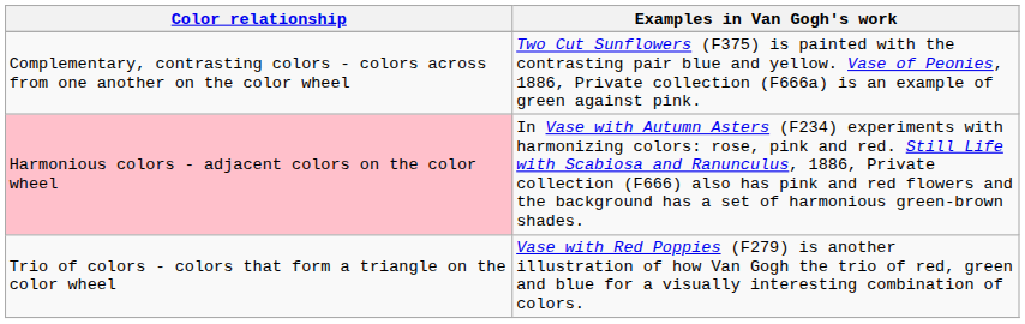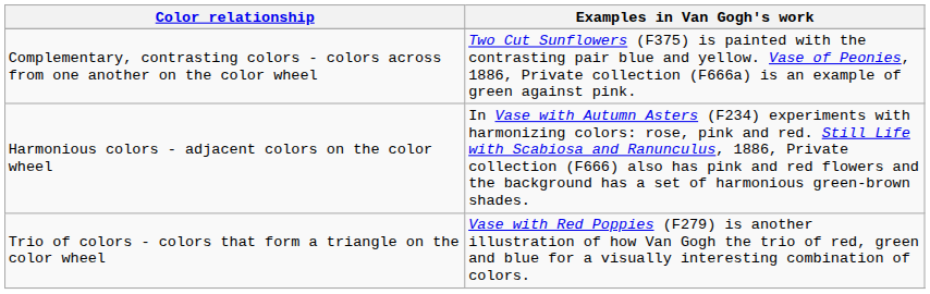Harmonious colors - adjacent colors on the color wheel | Color relationship: pink background -> no background
